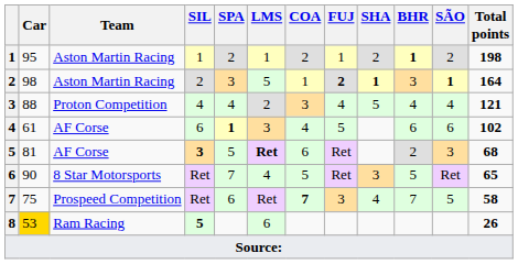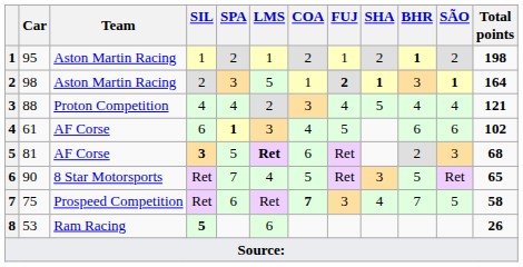8 | Car: gold background -> no background
